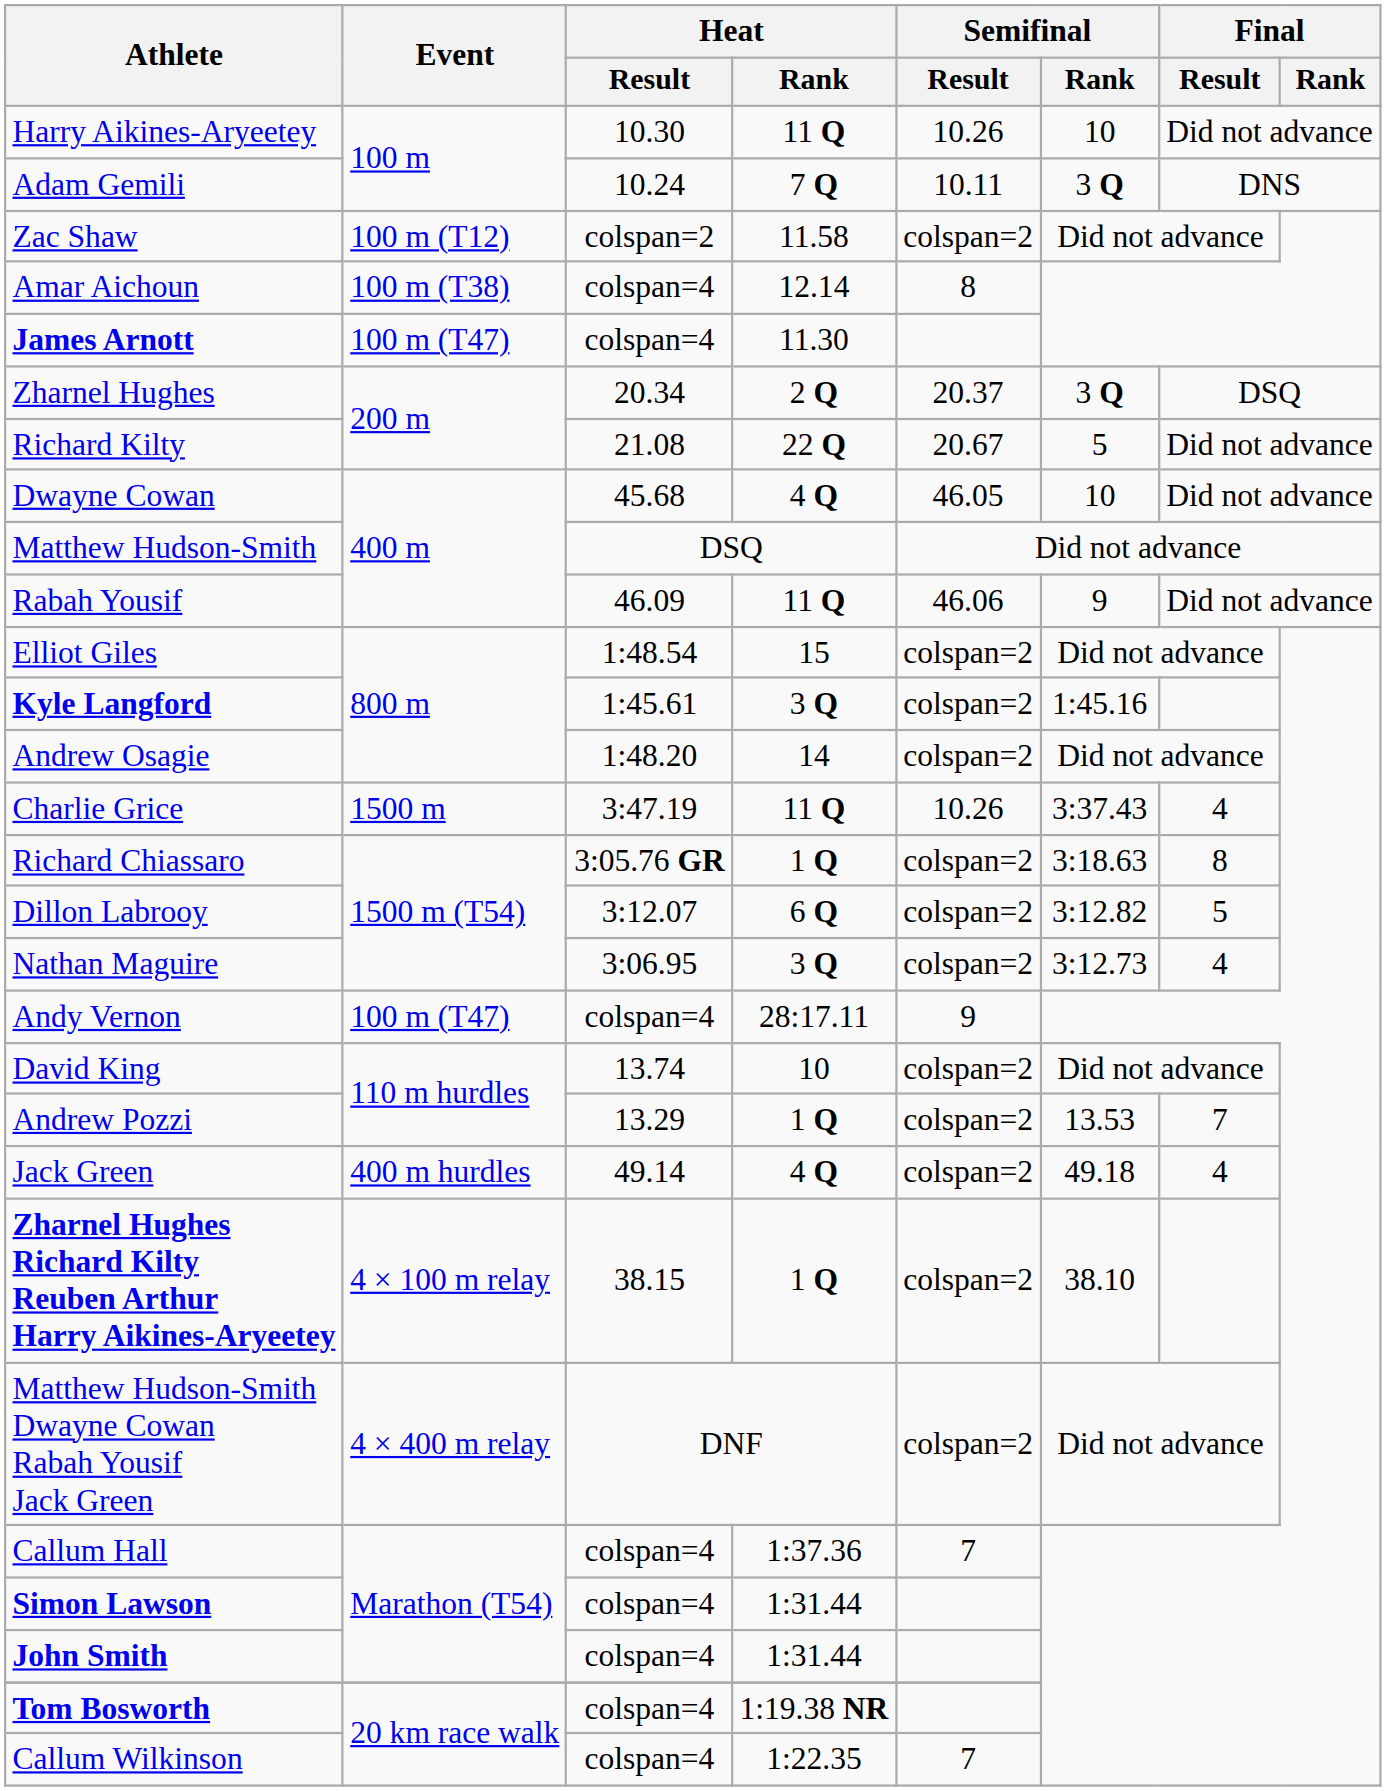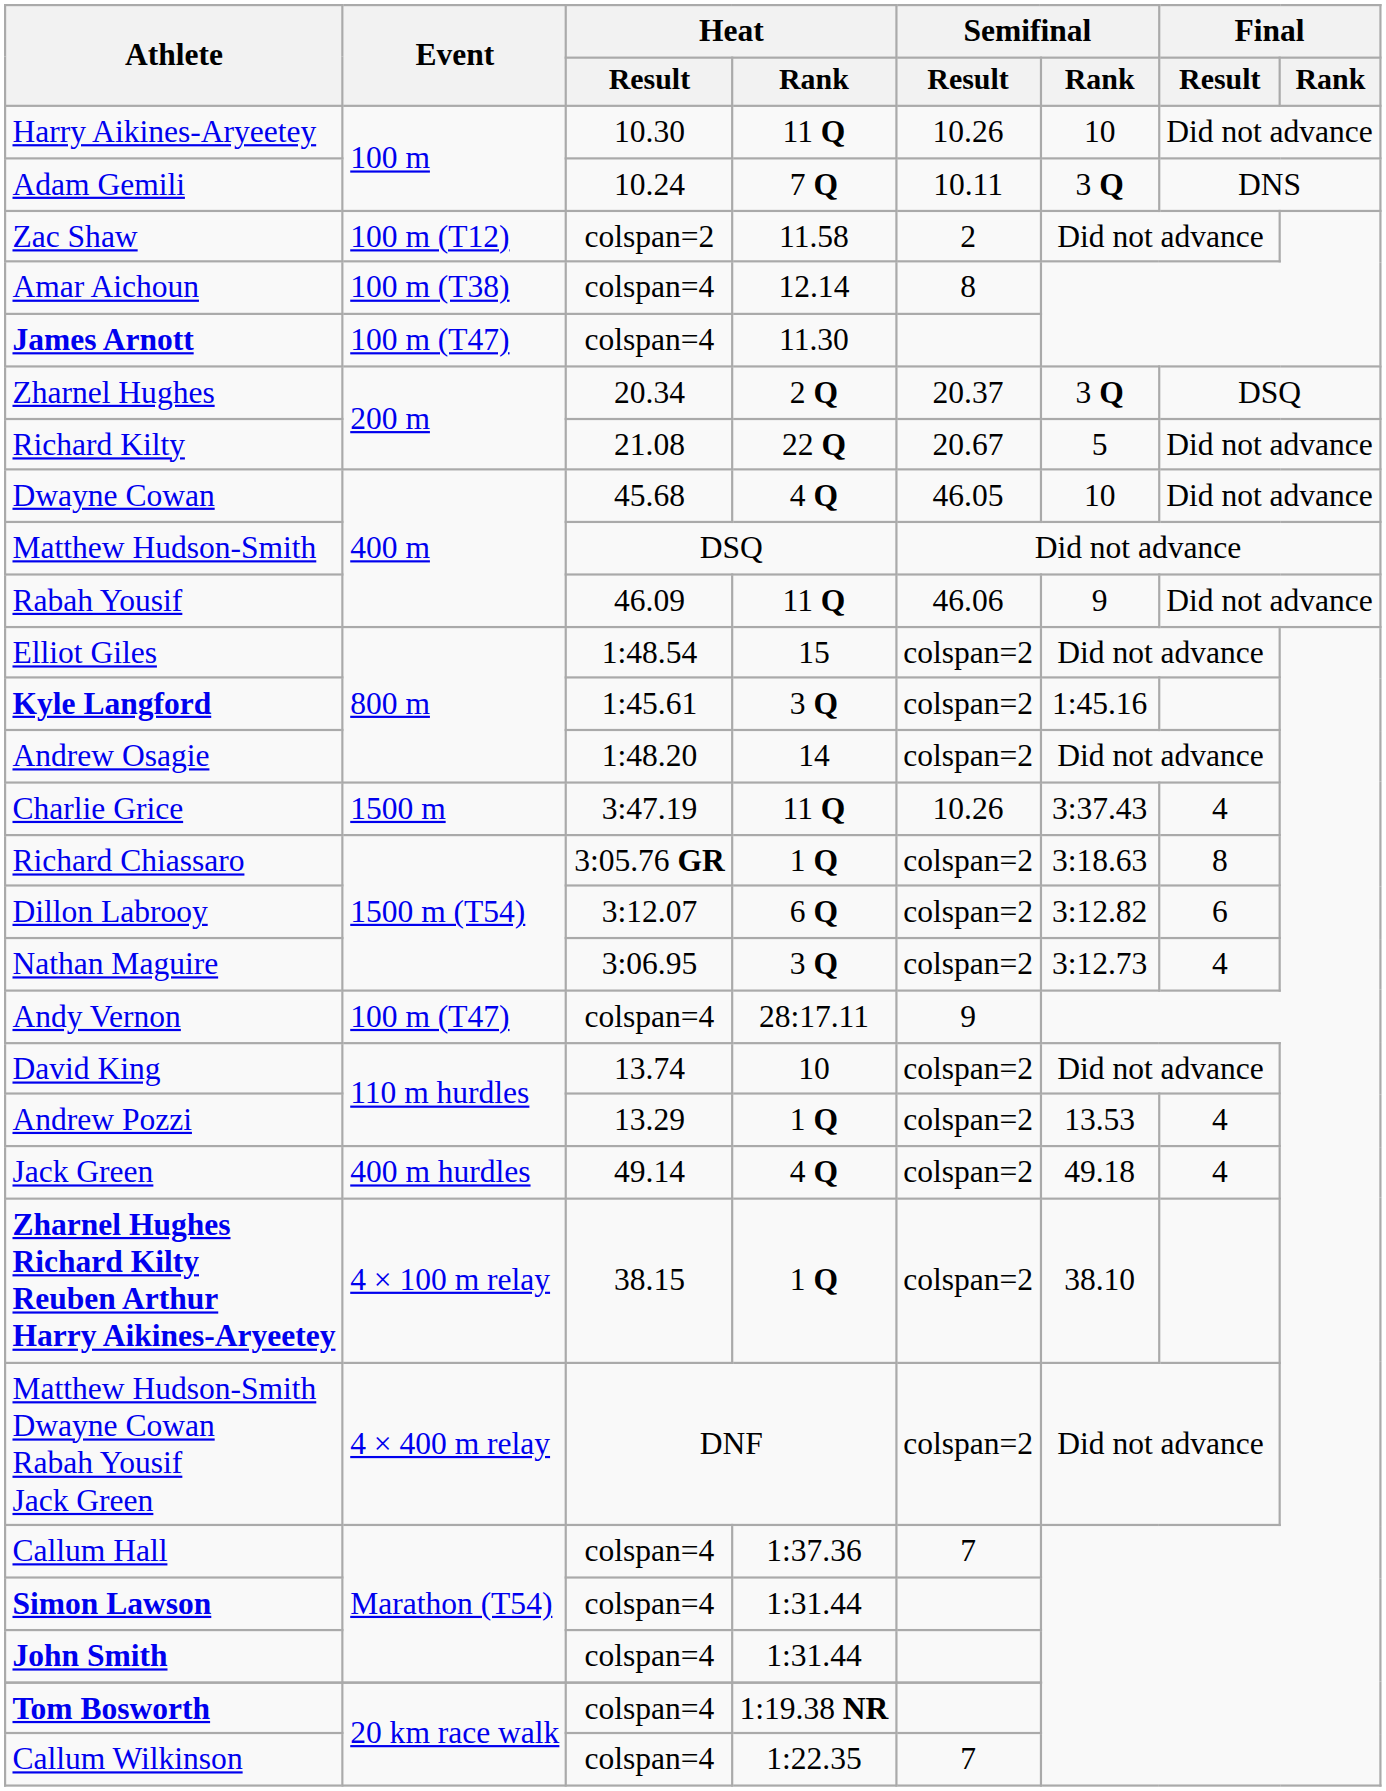Zac Shaw | Semifinal / Result: colspan=2 -> 2
Dillon Labrooy | Final / Result: 5 -> 6
Andrew Pozzi | Final / Result: 7 -> 4
